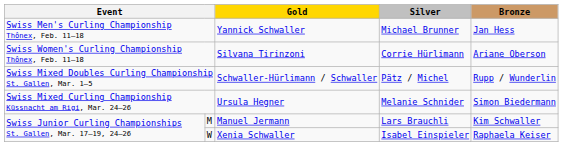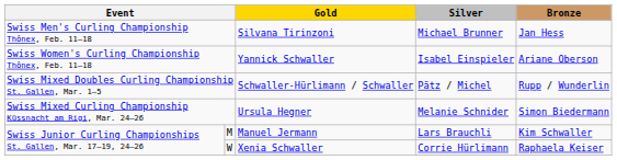Swiss Men's Curling Championship Thônex, Feb. 11–18 | Gold: Yannick Schwaller -> Silvana Tirinzoni
Swiss Women's Curling Championship Thônex, Feb. 11–18 | Gold: Silvana Tirinzoni -> Yannick Schwaller
Swiss Women's Curling Championship Thônex, Feb. 11–18 | Silver: Corrie Hürlimann -> Isabel Einspieler
W | Silver: Isabel Einspieler -> Corrie Hürlimann
